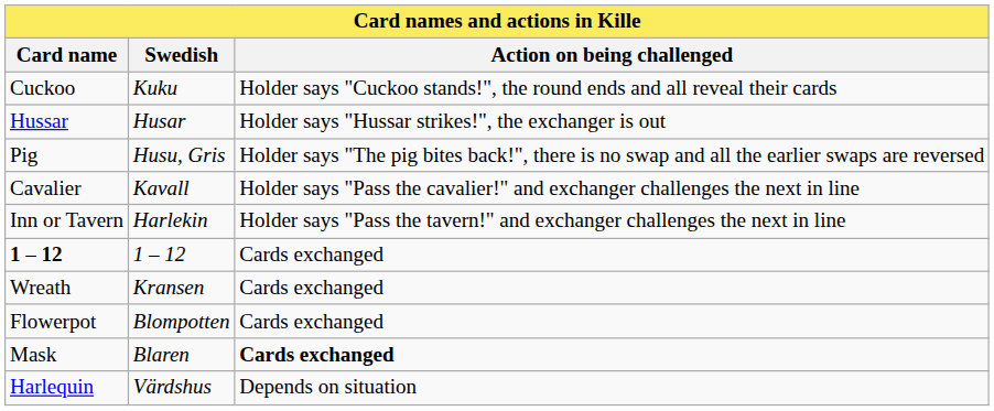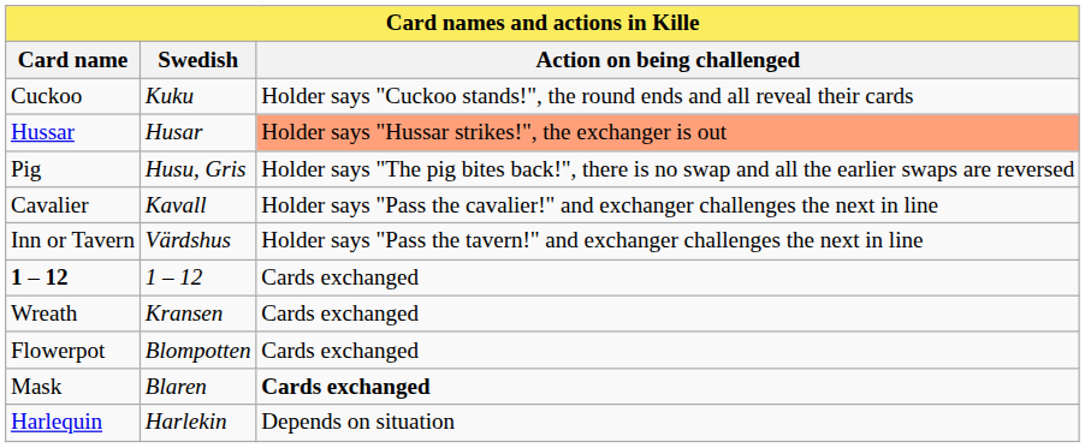Hussar | Action on being challenged: no background -> lightsalmon background
Inn or Tavern | Swedish: Harlekin -> Värdshus
Harlequin | Swedish: Värdshus -> Harlekin
